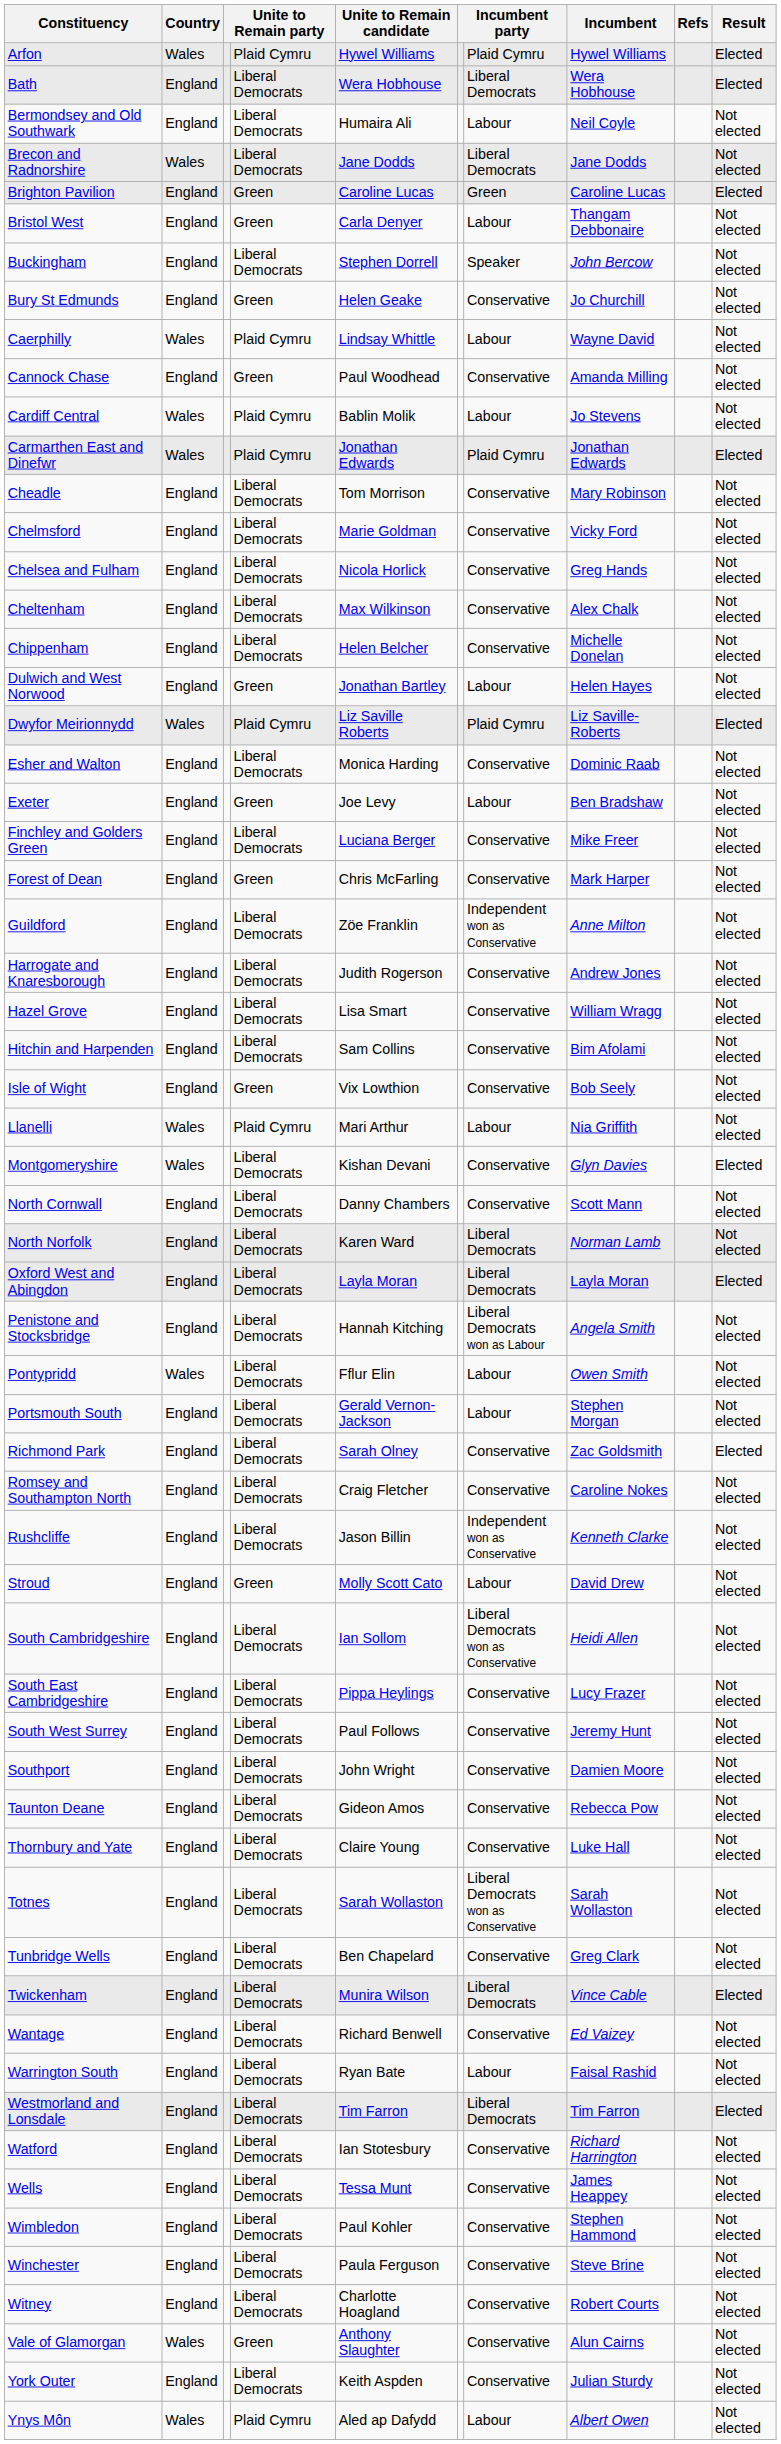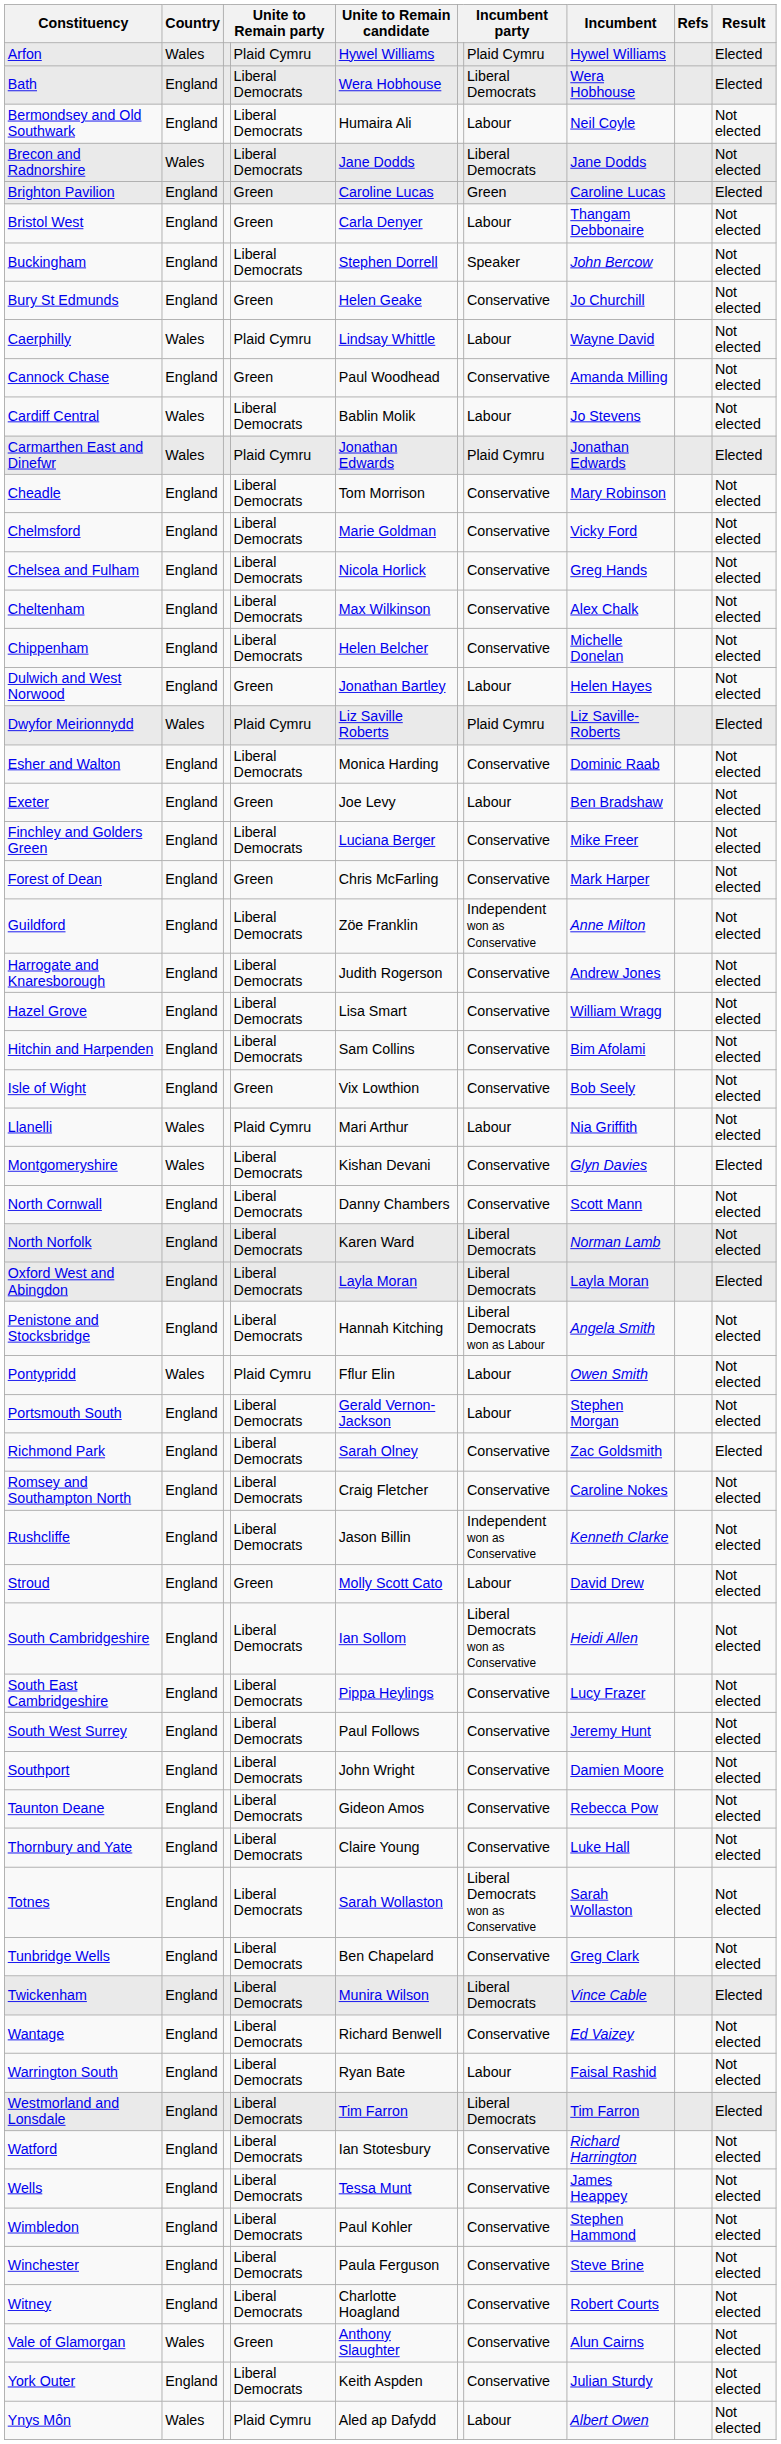Cardiff Central | column 4: Plaid Cymru -> Liberal Democrats
Pontypridd | column 4: Liberal Democrats -> Plaid Cymru
